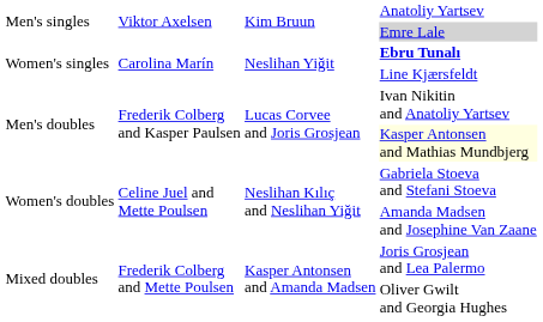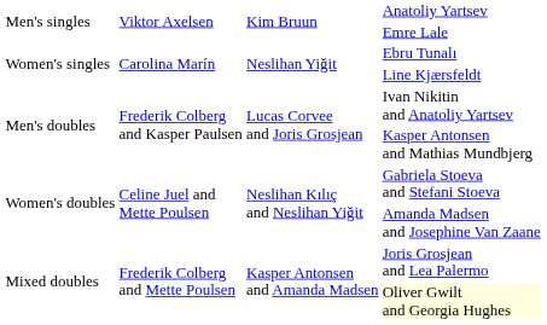Emre Lale | column 4: lightgrey background -> no background
Ebru Tunalı | column 4: bold -> normal
Kasper Antonsen and Mathias Mundbjerg | column 4: lightyellow background -> no background
Oliver Gwilt and Georgia Hughes | column 4: no background -> lightyellow background
